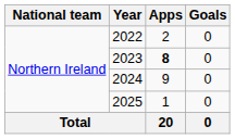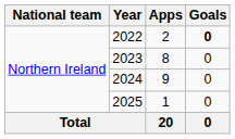2022 | Goals: normal -> bold
2023 | Apps: bold -> normal
